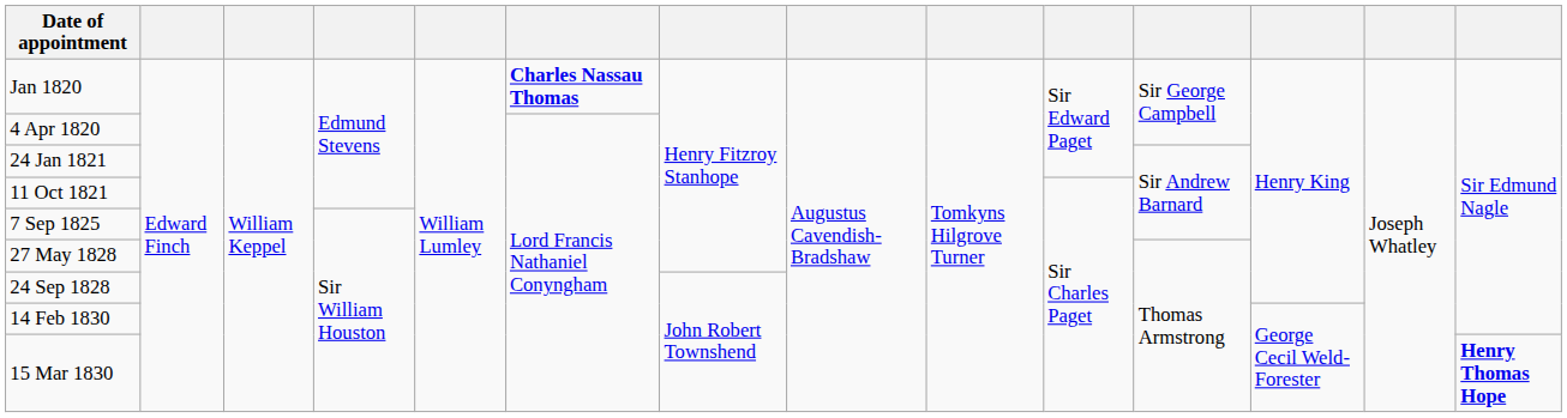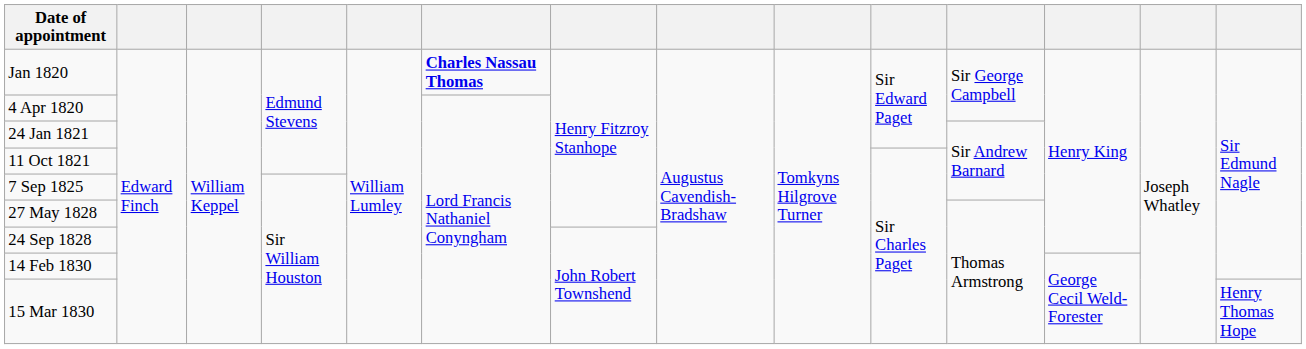15 Mar 1830 | column 14: bold -> normal
